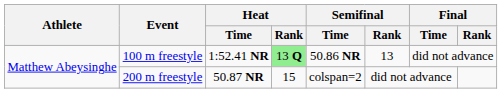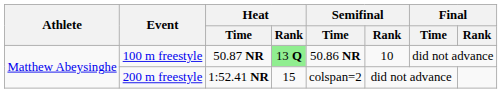100 m freestyle | Heat / Time: 1:52.41 NR -> 50.87 NR
100 m freestyle | Semifinal / Rank: 13 -> 10
200 m freestyle | Heat / Time: 50.87 NR -> 1:52.41 NR
